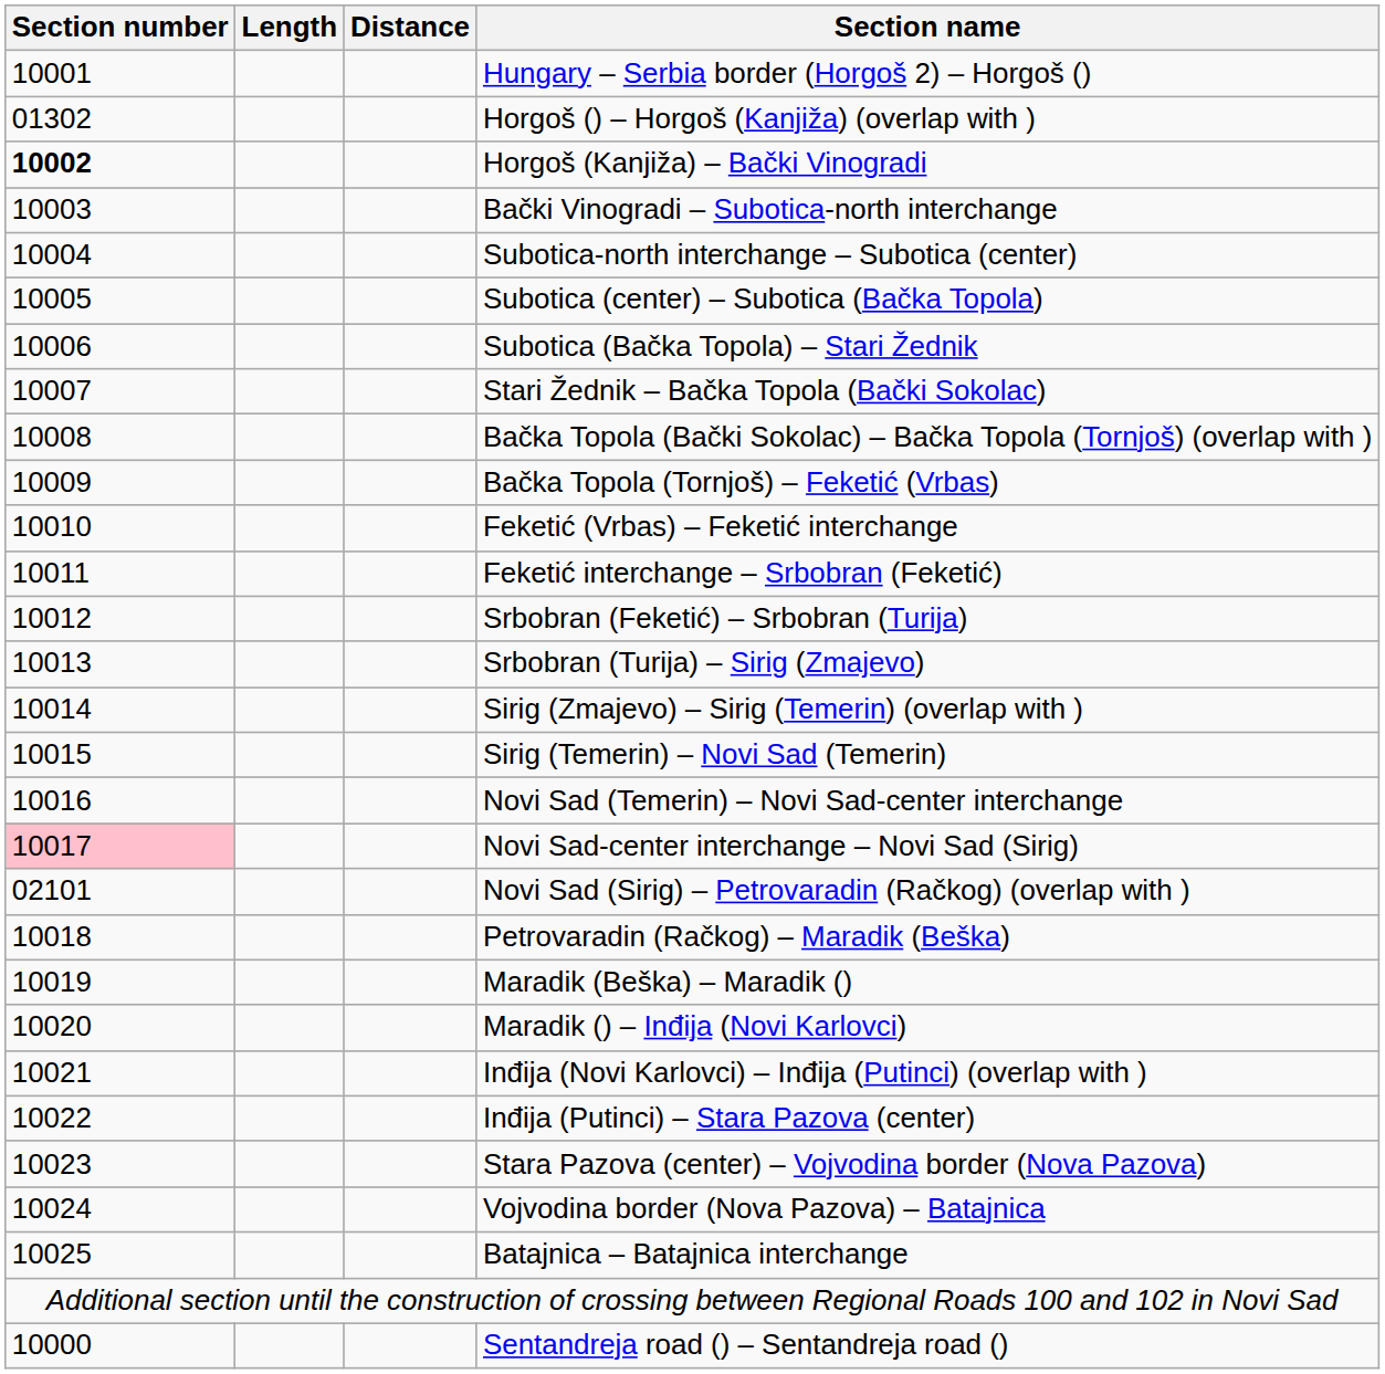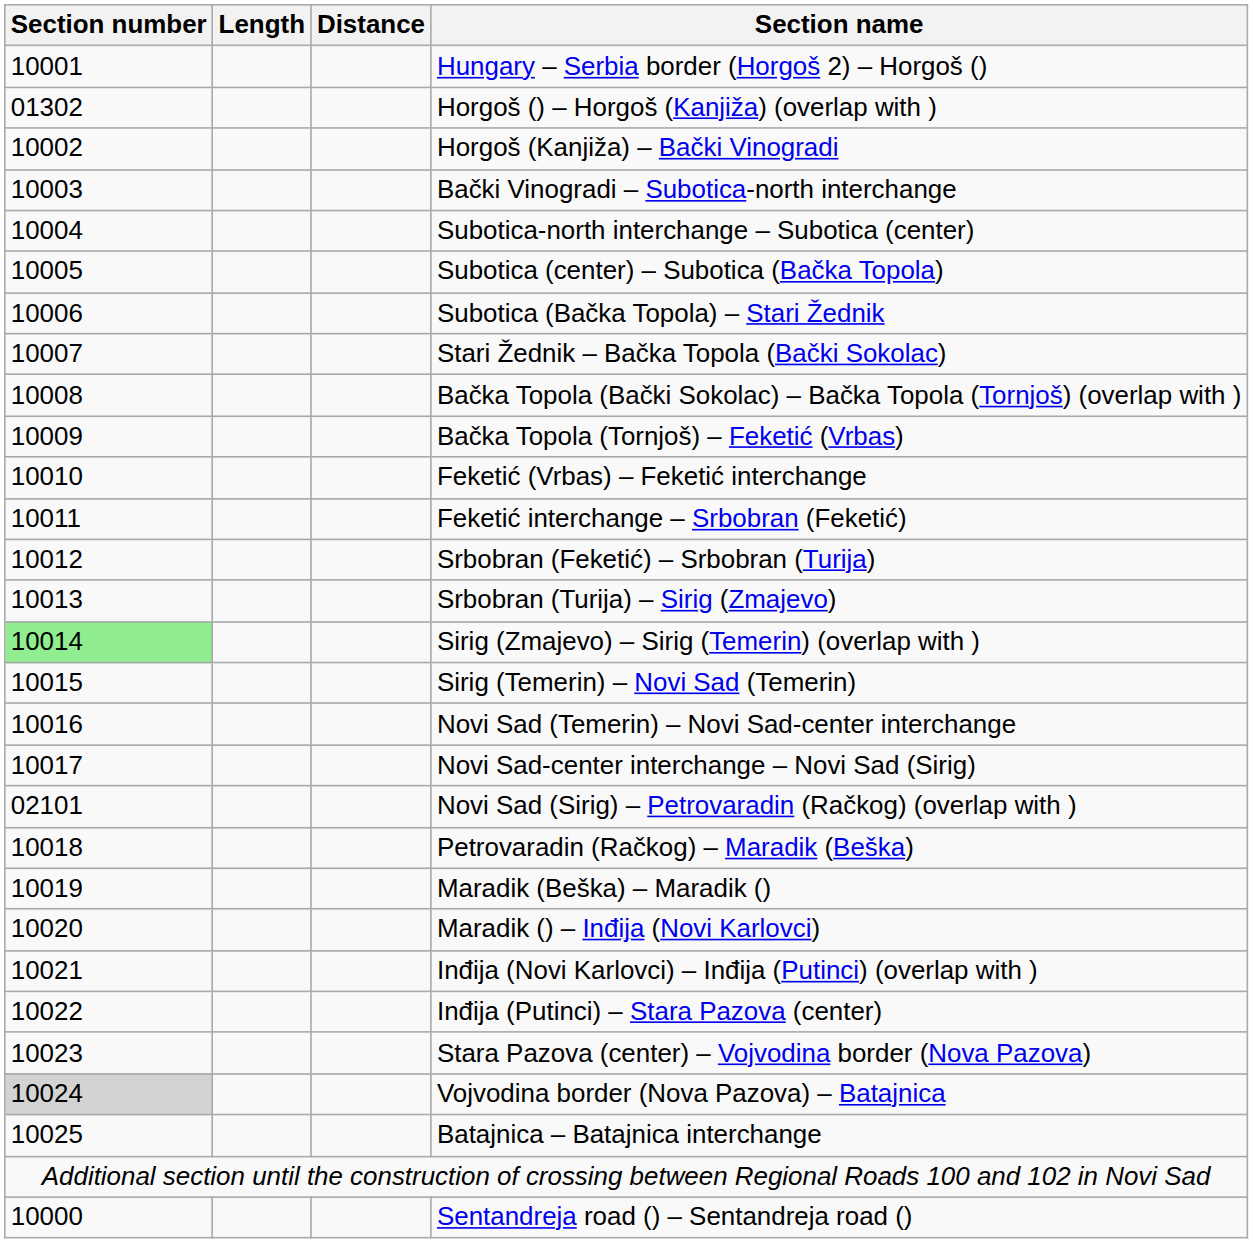Horgoš (Kanjiža) – Bački Vinogradi | Section number: bold -> normal
Sirig (Zmajevo) – Sirig (Temerin) (overlap with ) | Section number: no background -> lightgreen background
Novi Sad-center interchange – Novi Sad (Sirig) | Section number: pink background -> no background
Vojvodina border (Nova Pazova) – Batajnica | Section number: no background -> lightgrey background
